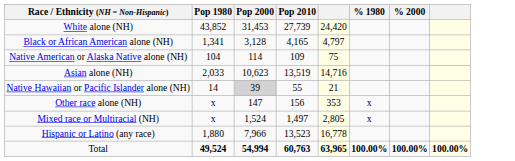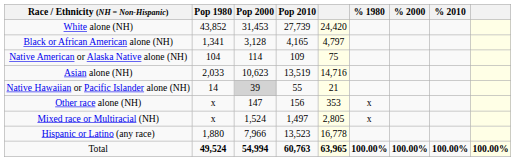+ column: % 2010 | 100.00%
